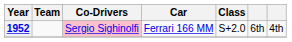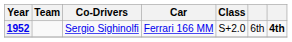1952 | Co-Drivers: pink background -> no background
1952 | column 7: normal -> bold
